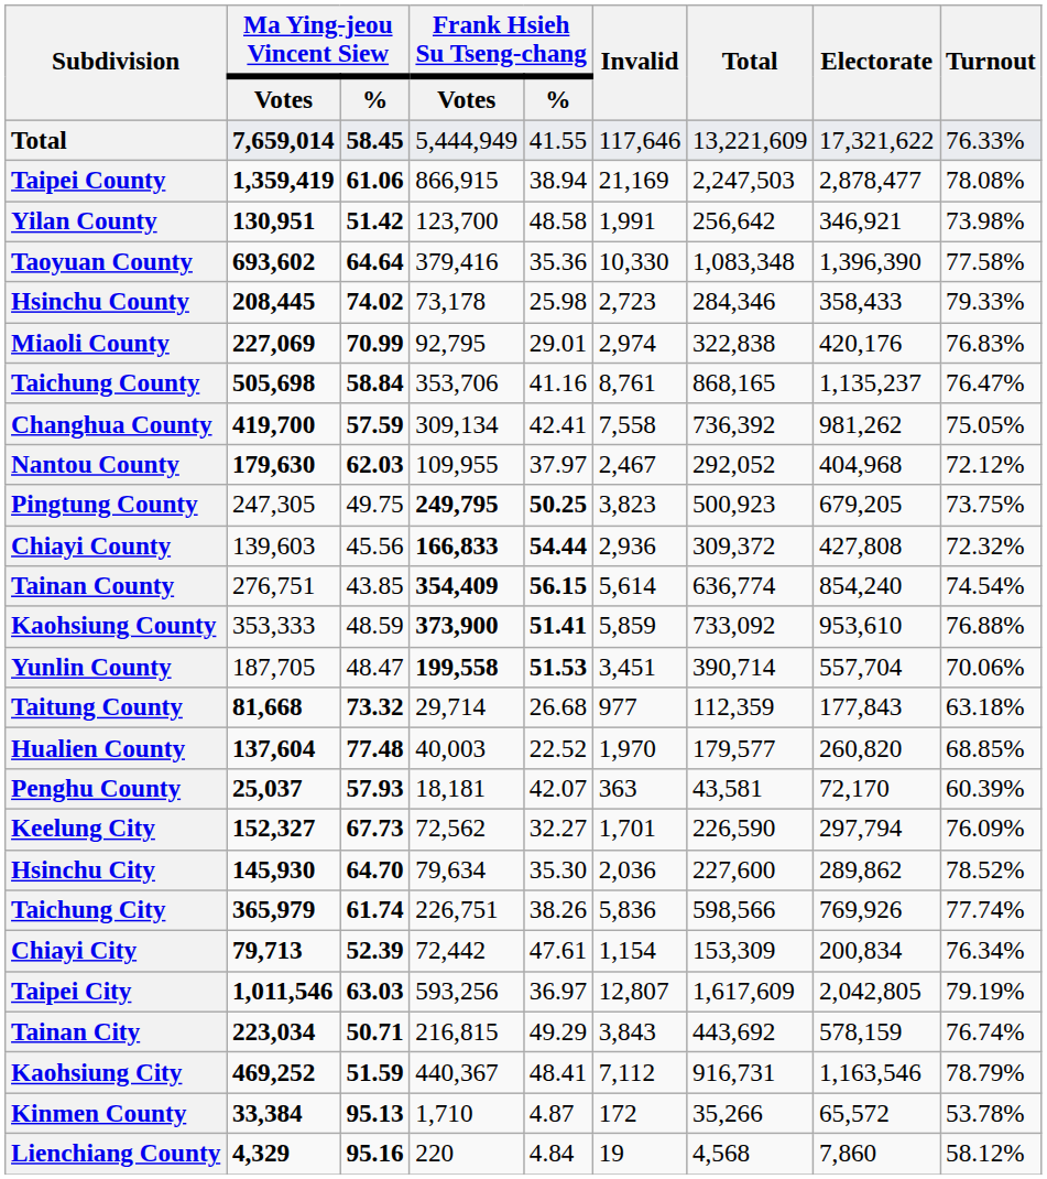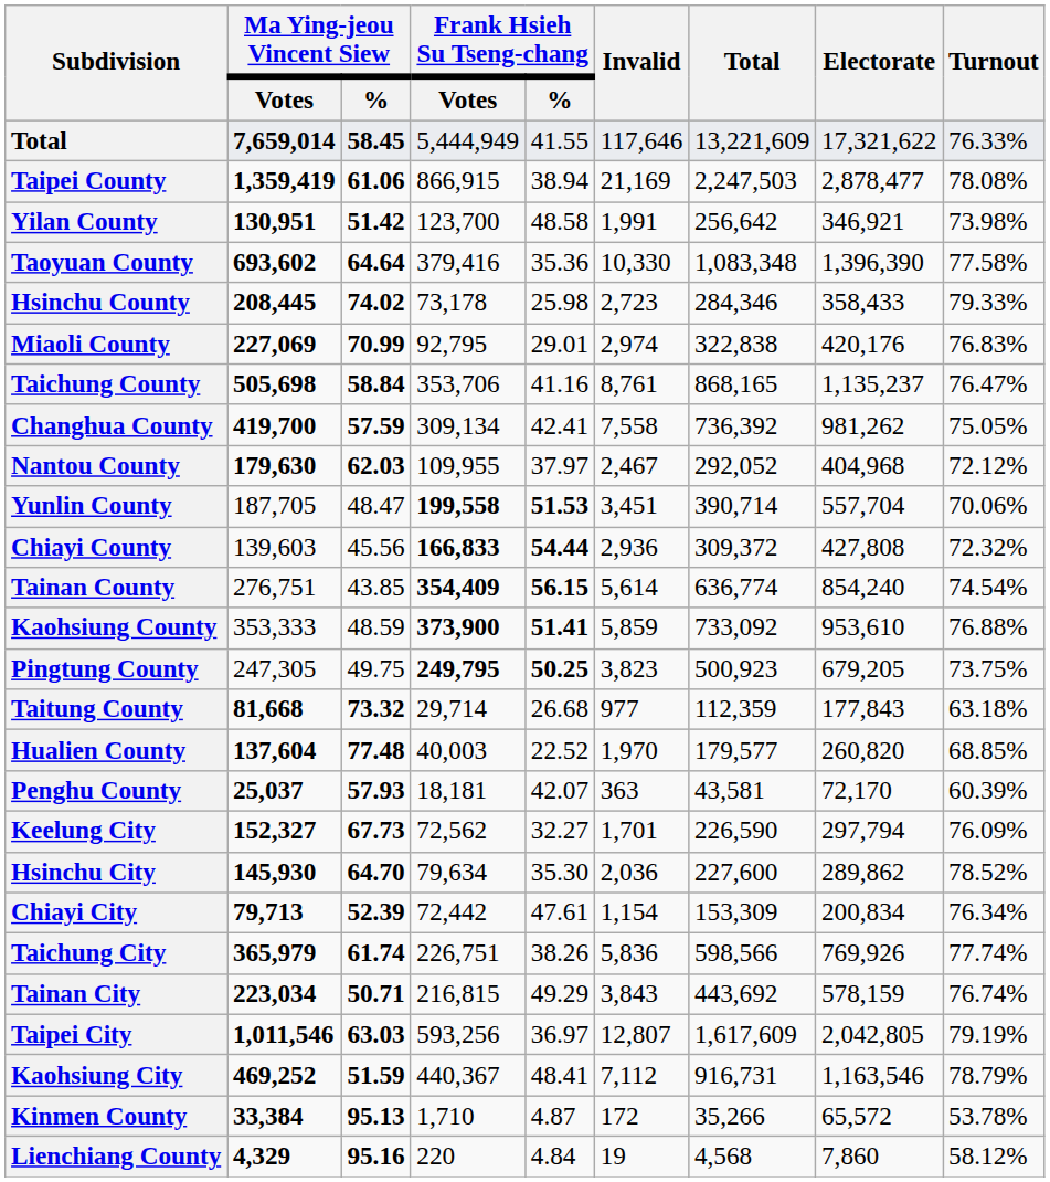rows swapped: Yunlin County <-> Pingtung County
rows swapped: Taichung City <-> Chiayi City
rows swapped: Tainan City <-> Taipei City
